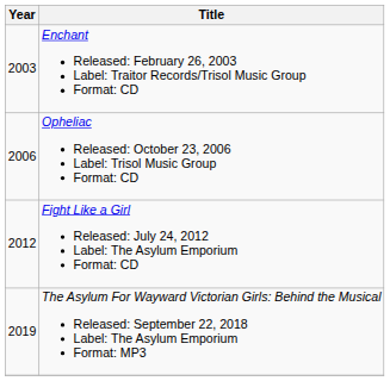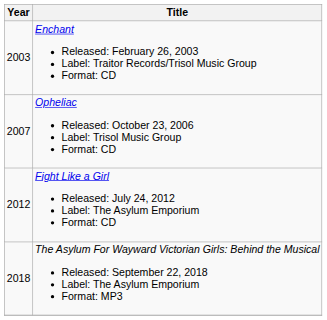row 3 | Year: 2006 -> 2007
row 5 | Year: 2019 -> 2018
